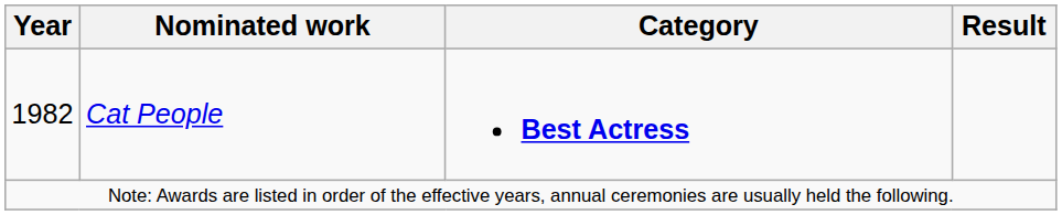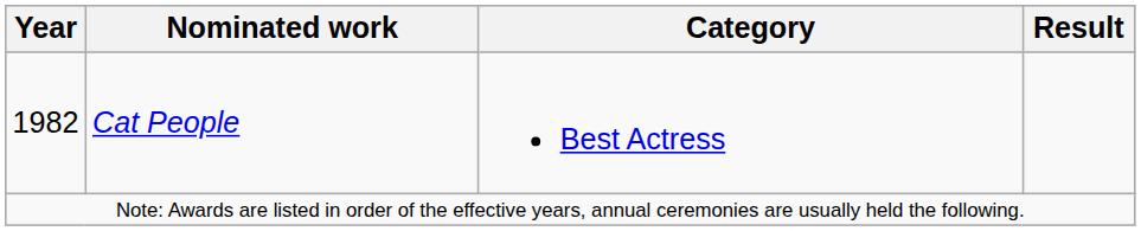1982 | Category: bold -> normal
